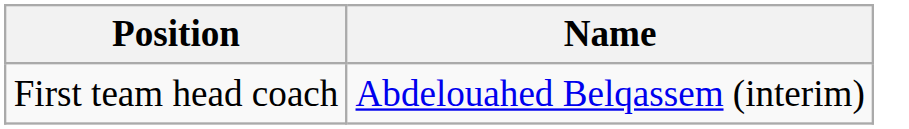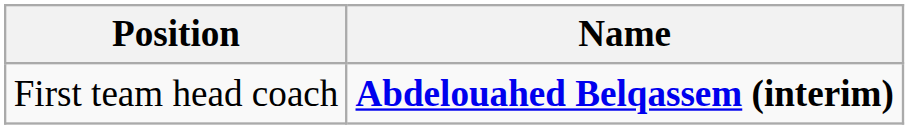First team head coach | Name: normal -> bold
